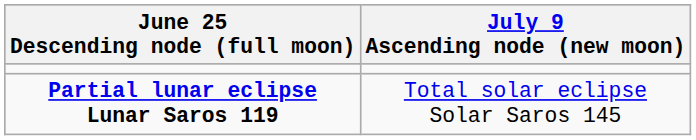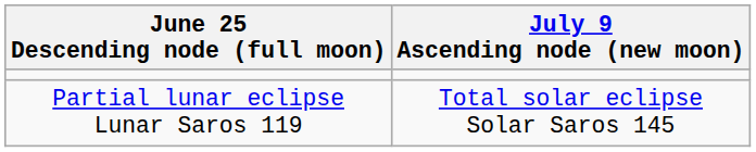row 3 | June 25 Descending node (full moon): bold -> normal
